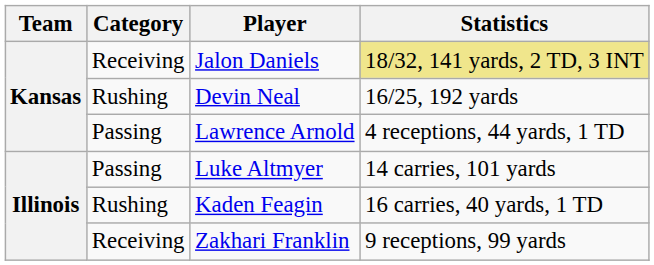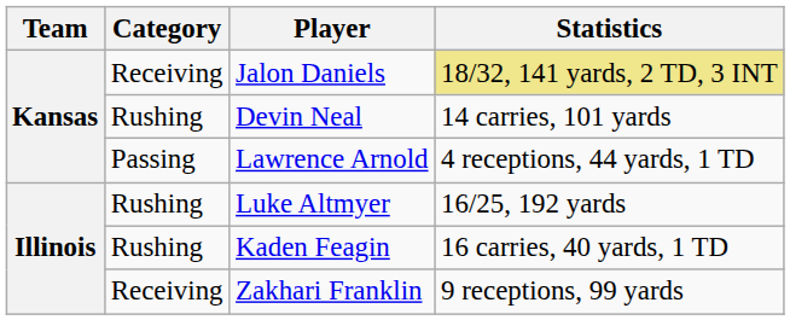Devin Neal | Statistics: 16/25, 192 yards -> 14 carries, 101 yards
Luke Altmyer | Category: Passing -> Rushing
Luke Altmyer | Statistics: 14 carries, 101 yards -> 16/25, 192 yards
